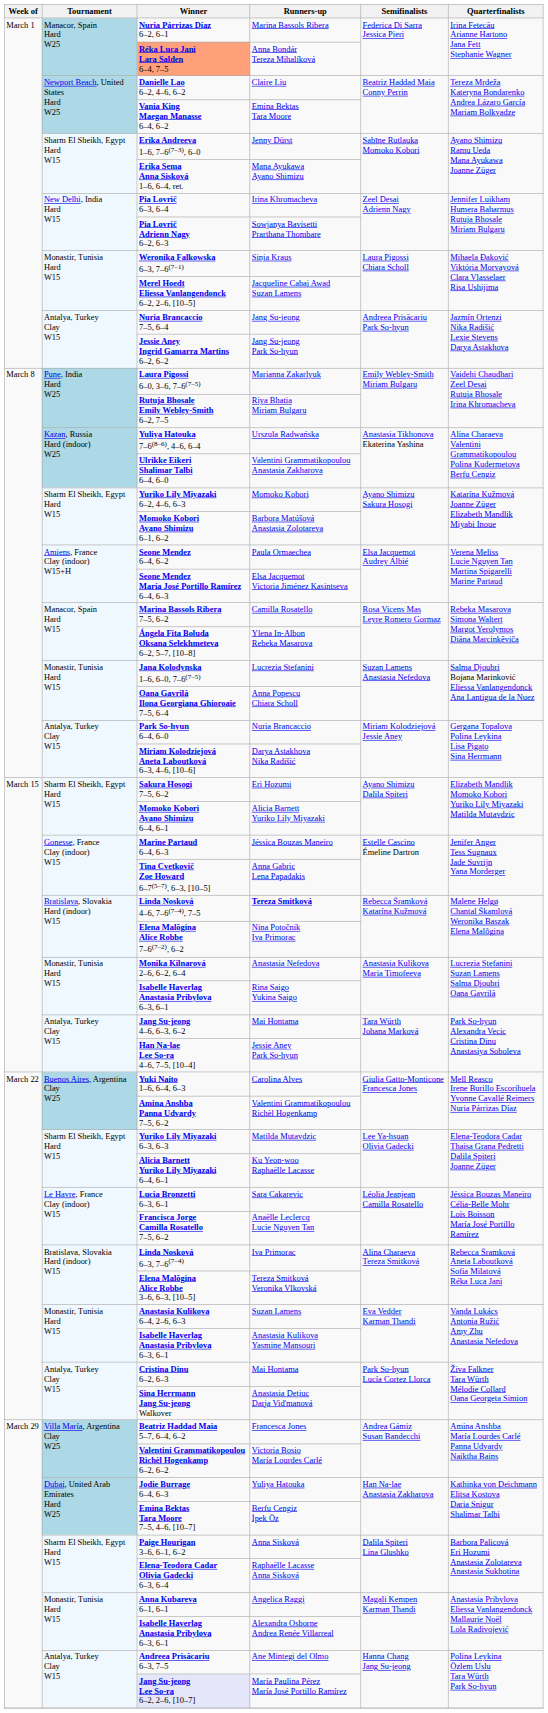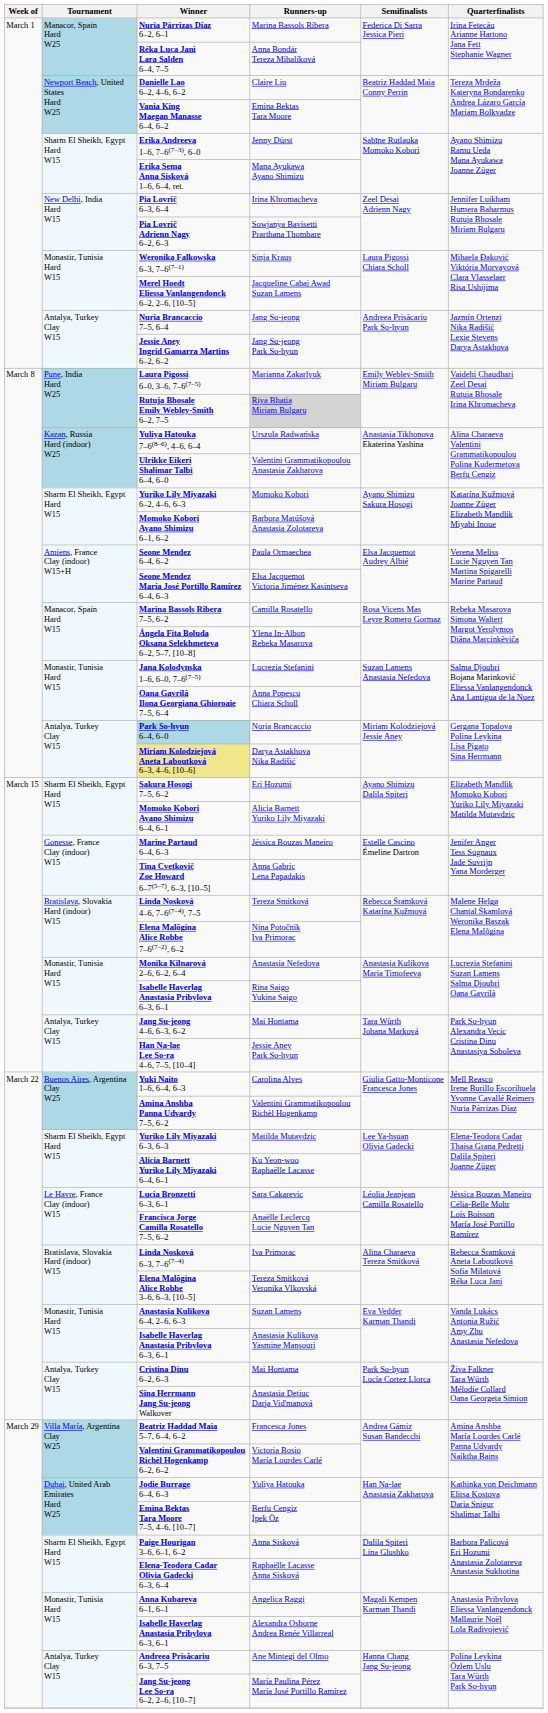Anna Bondár Tereza Mihalíková | Winner: lightsalmon background -> no background
Riya Bhatia Miriam Bulgaru | Runners-up: no background -> lightgrey background
Nuria Brancaccio | Winner: no background -> lightblue background
Darya Astakhova Nika Radišić | Winner: no background -> khaki background
Tereza Smitková | Runners-up: bold -> normal
María Paulina Pérez María José Portillo Ramírez | Winner: lavender background -> no background
